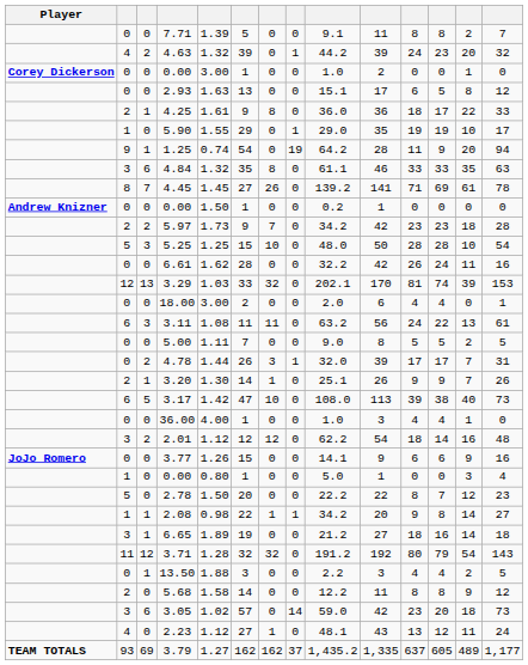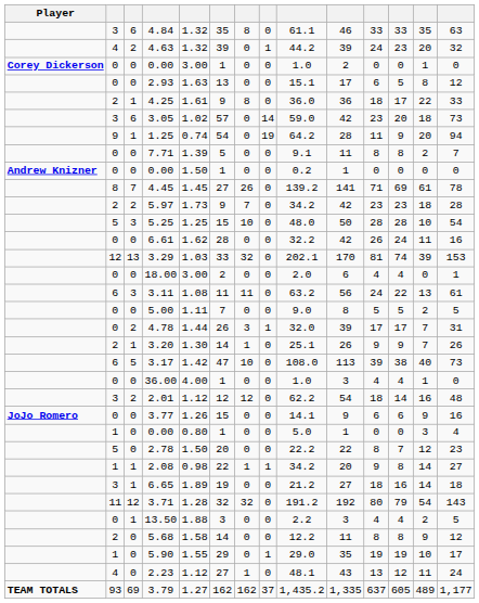rows swapped: 7.71 <-> 4.84
rows swapped: 3.05 <-> 5.90
rows swapped: 4.45 <-> Andrew Knizner / 0.00
